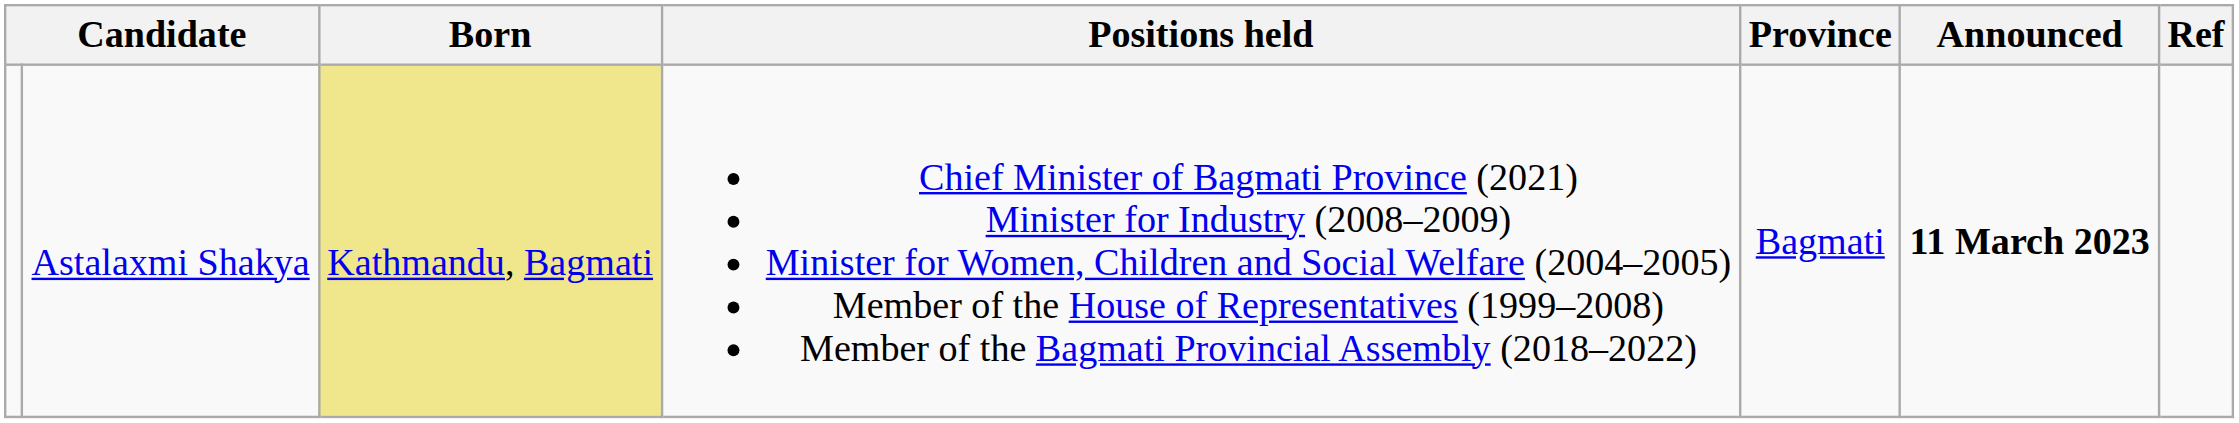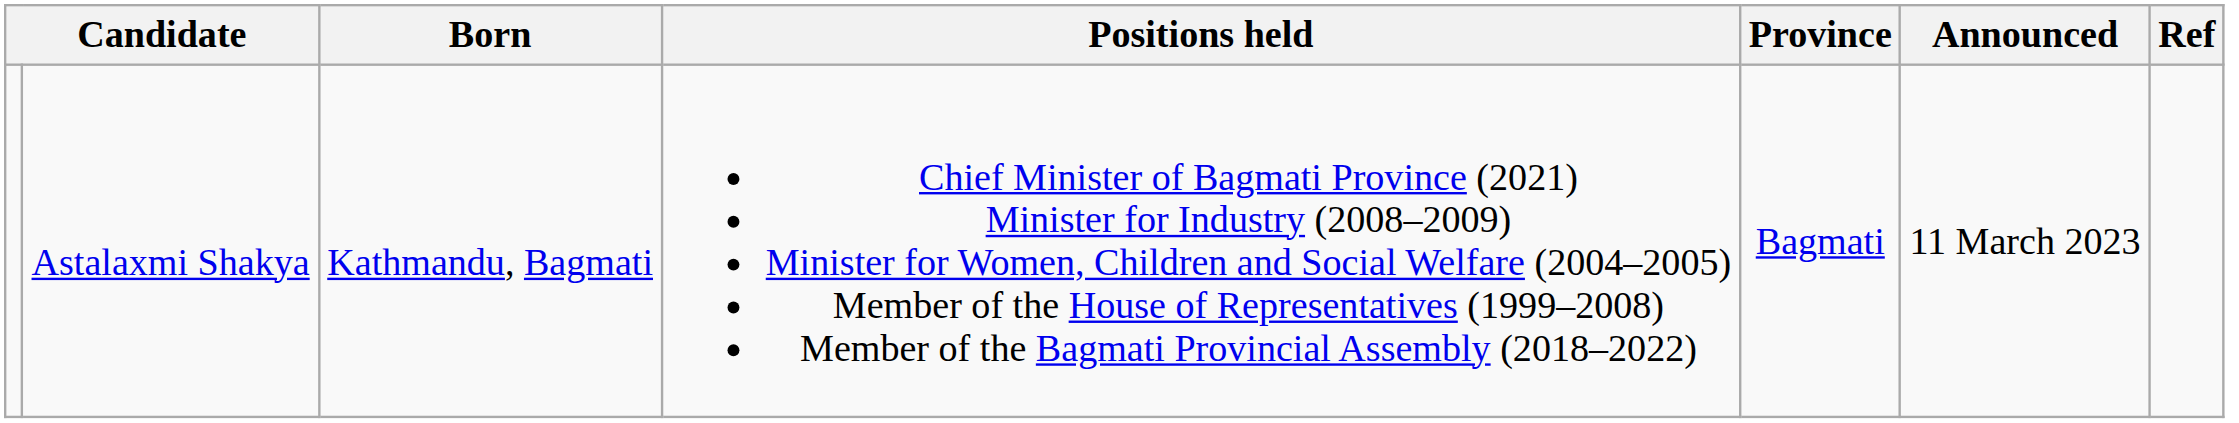Astalaxmi Shakya | Born: khaki background -> no background
Astalaxmi Shakya | Announced: bold -> normal
